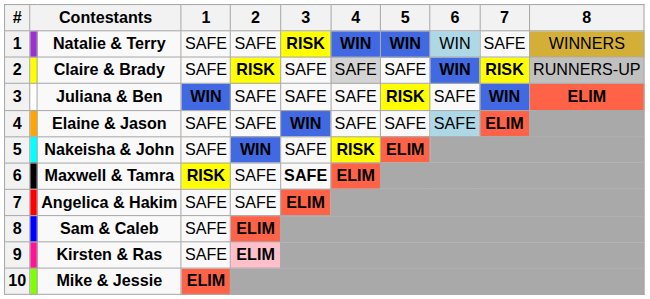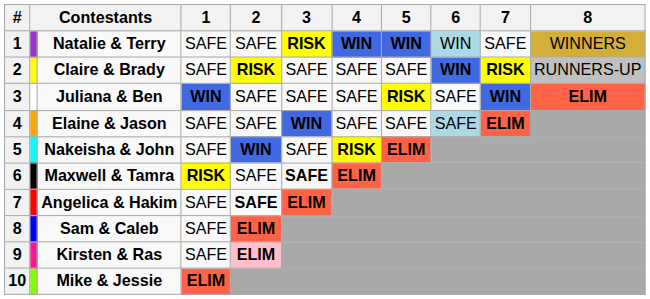Claire & Brady | 4: lightgrey background -> no background
Angelica & Hakim | 2: normal -> bold
